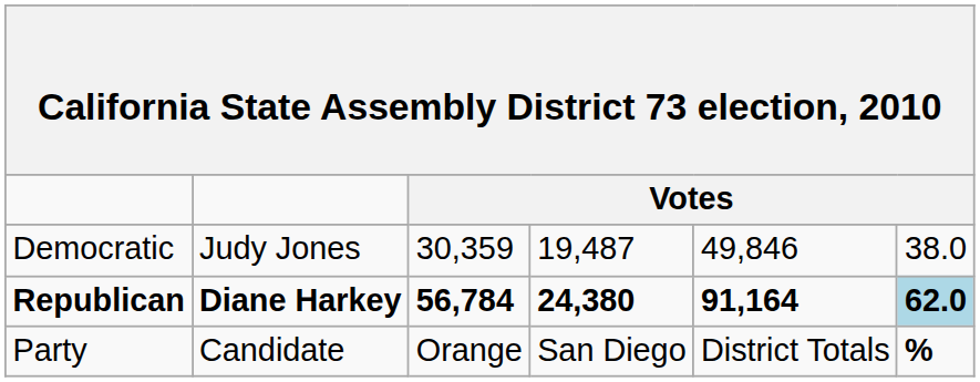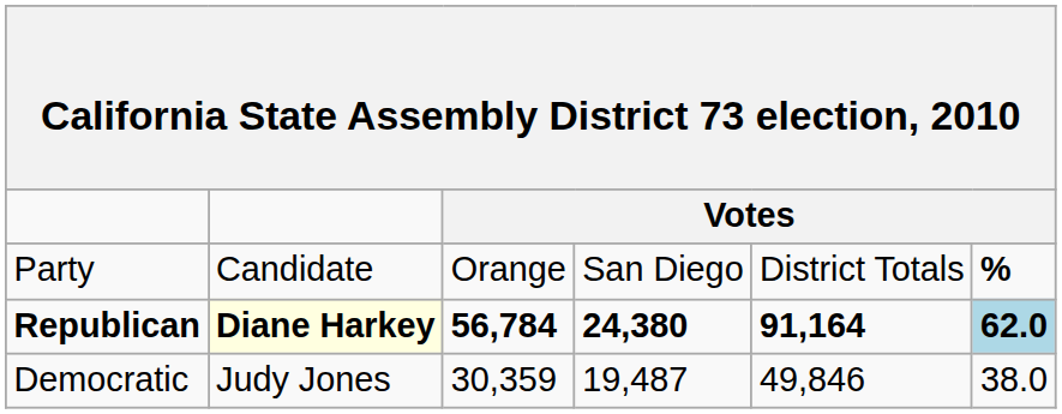rows swapped: Party <-> Democratic
Republican | column 2: no background -> lightyellow background
